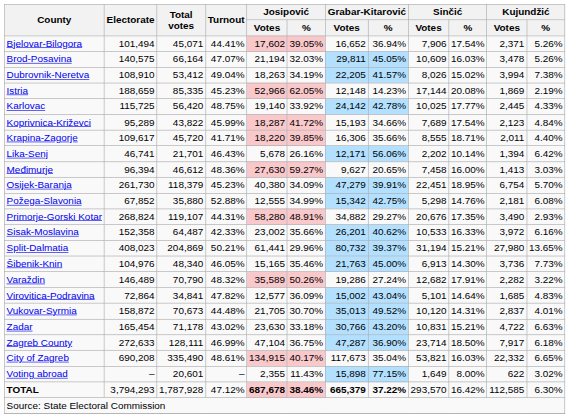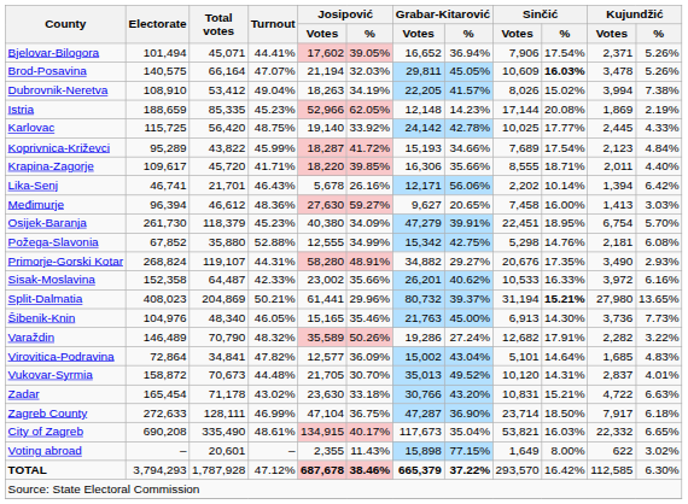Brod-Posavina | Sinčić / %: normal -> bold
Split-Dalmatia | Sinčić / %: normal -> bold
